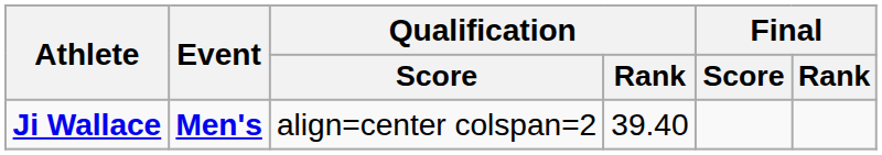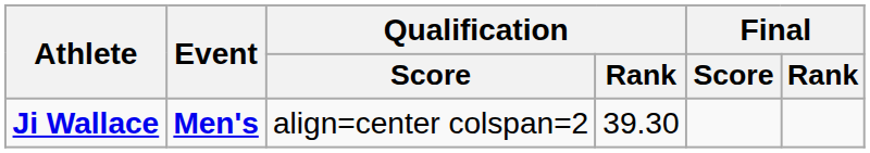Ji Wallace | Qualification / Rank: 39.40 -> 39.30
